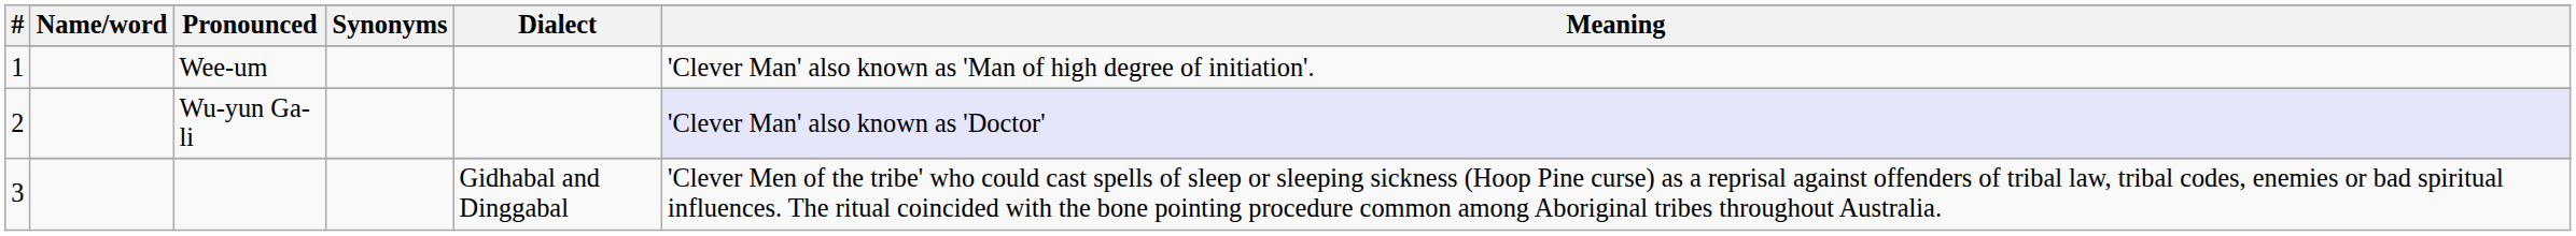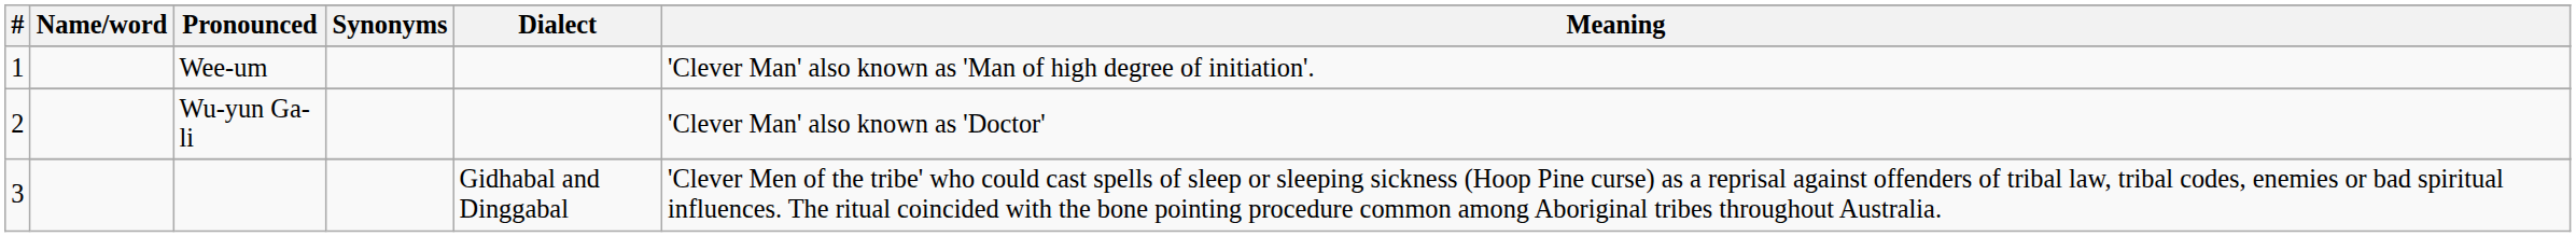2 / Wu-yun Ga-li | Meaning: lavender background -> no background
